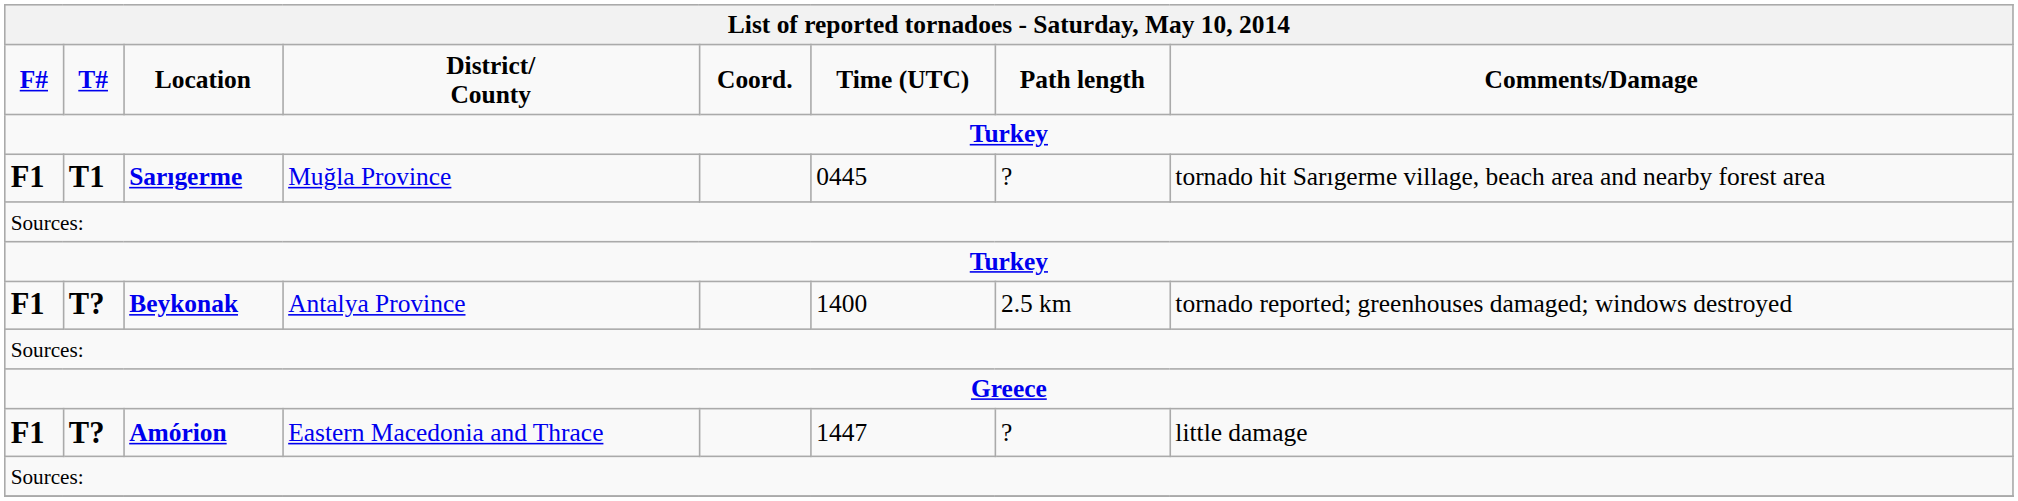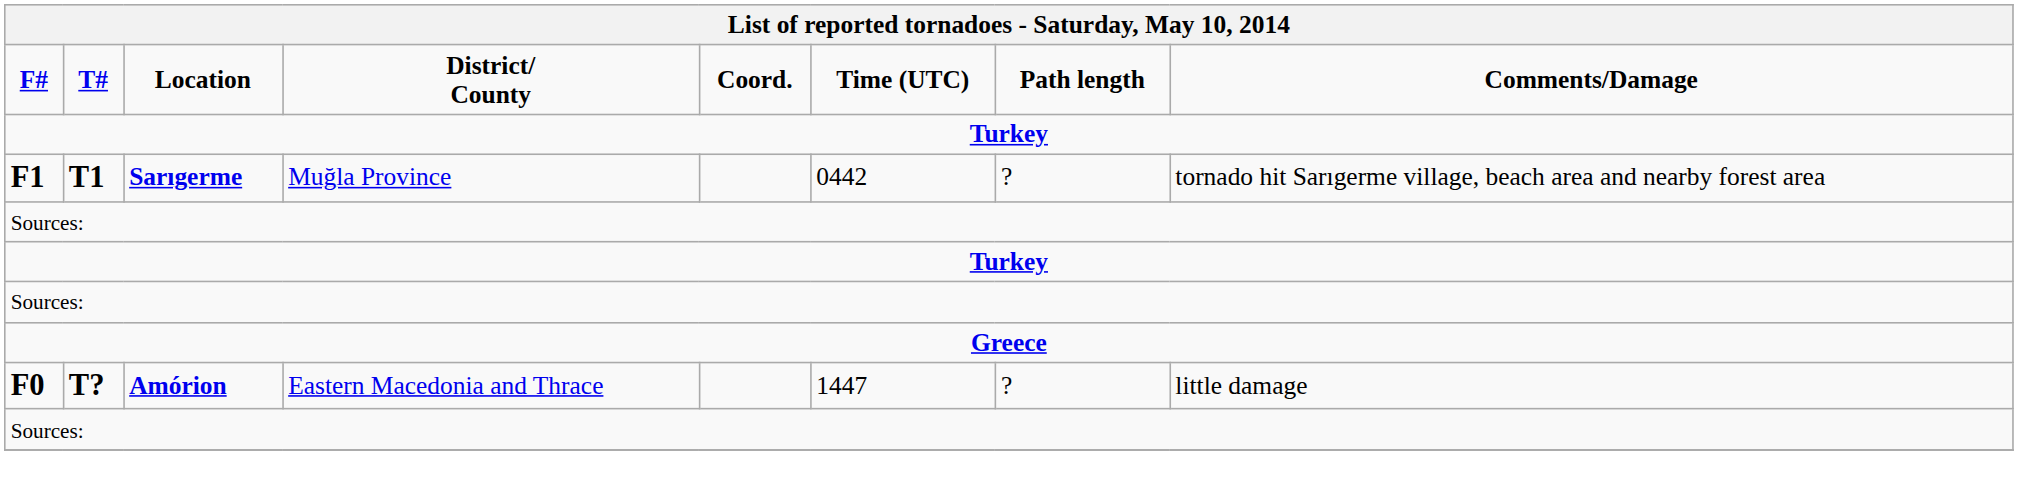Sarıgerme | Time (UTC): 0445 -> 0442
- row: F1 | T? | Beykonak | Antalya Province | 1400 | 2.5 km | tornado reported; greenhouses damaged; windows destroyed
Amórion | F#: F1 -> F0
